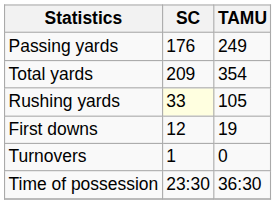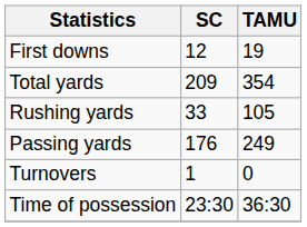rows swapped: First downs <-> Passing yards
Rushing yards | SC: lightyellow background -> no background
